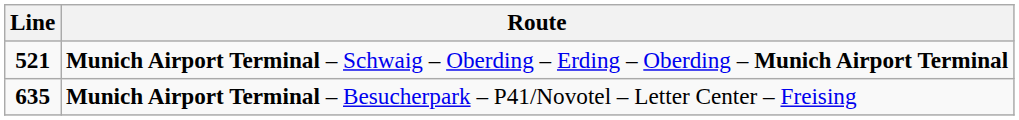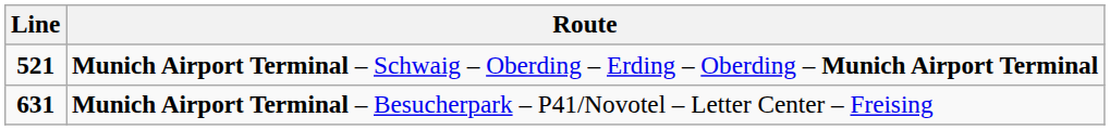row 3 | Line: 635 -> 631
